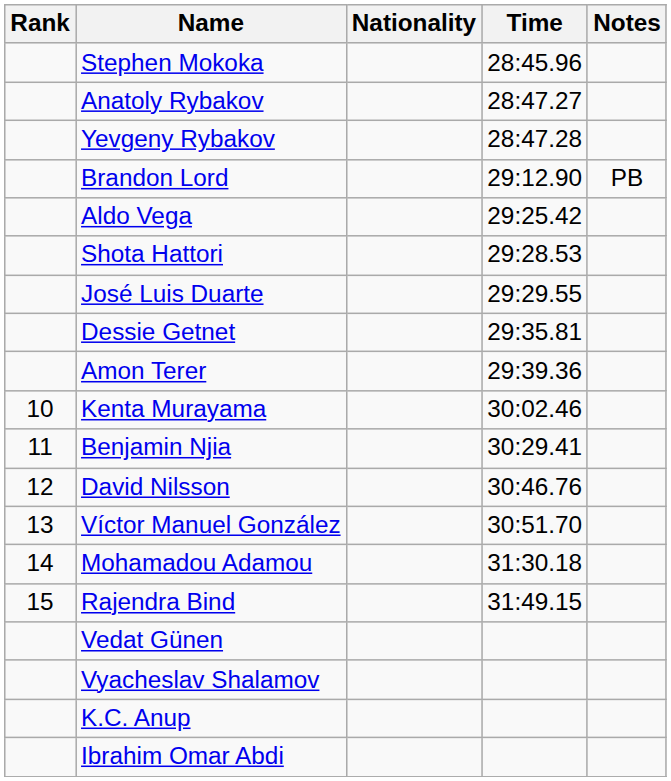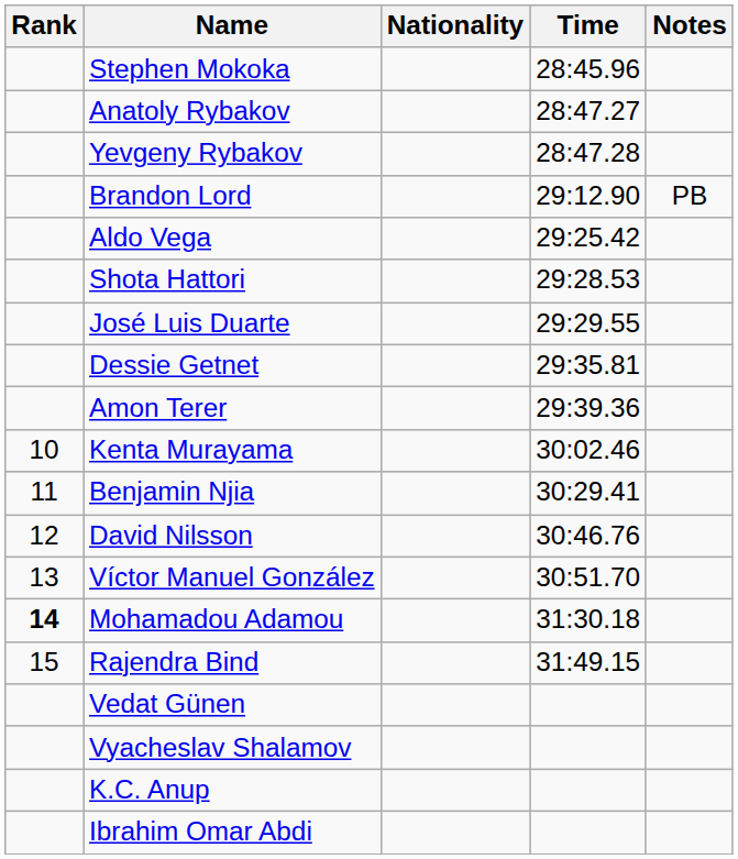Mohamadou Adamou | Rank: normal -> bold
